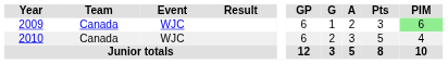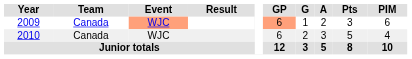2009 | Event: no background -> lightsalmon background
2009 | GP: no background -> lightsalmon background
2009 | PIM: lightgreen background -> no background
